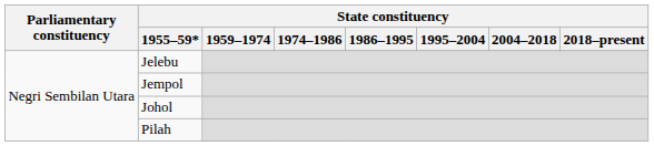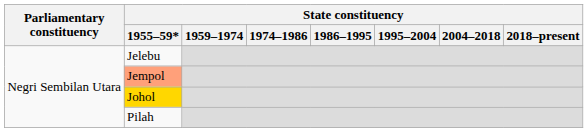Jempol | State constituency / 1955–59*: no background -> lightsalmon background
Johol | State constituency / 1955–59*: no background -> gold background
